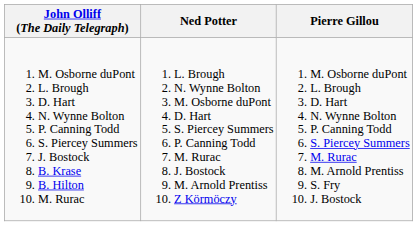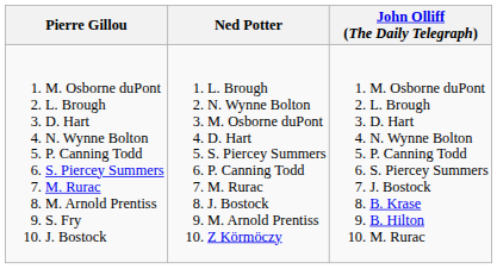columns swapped: Pierre Gillou <-> John Olliff (The Daily Telegraph)
